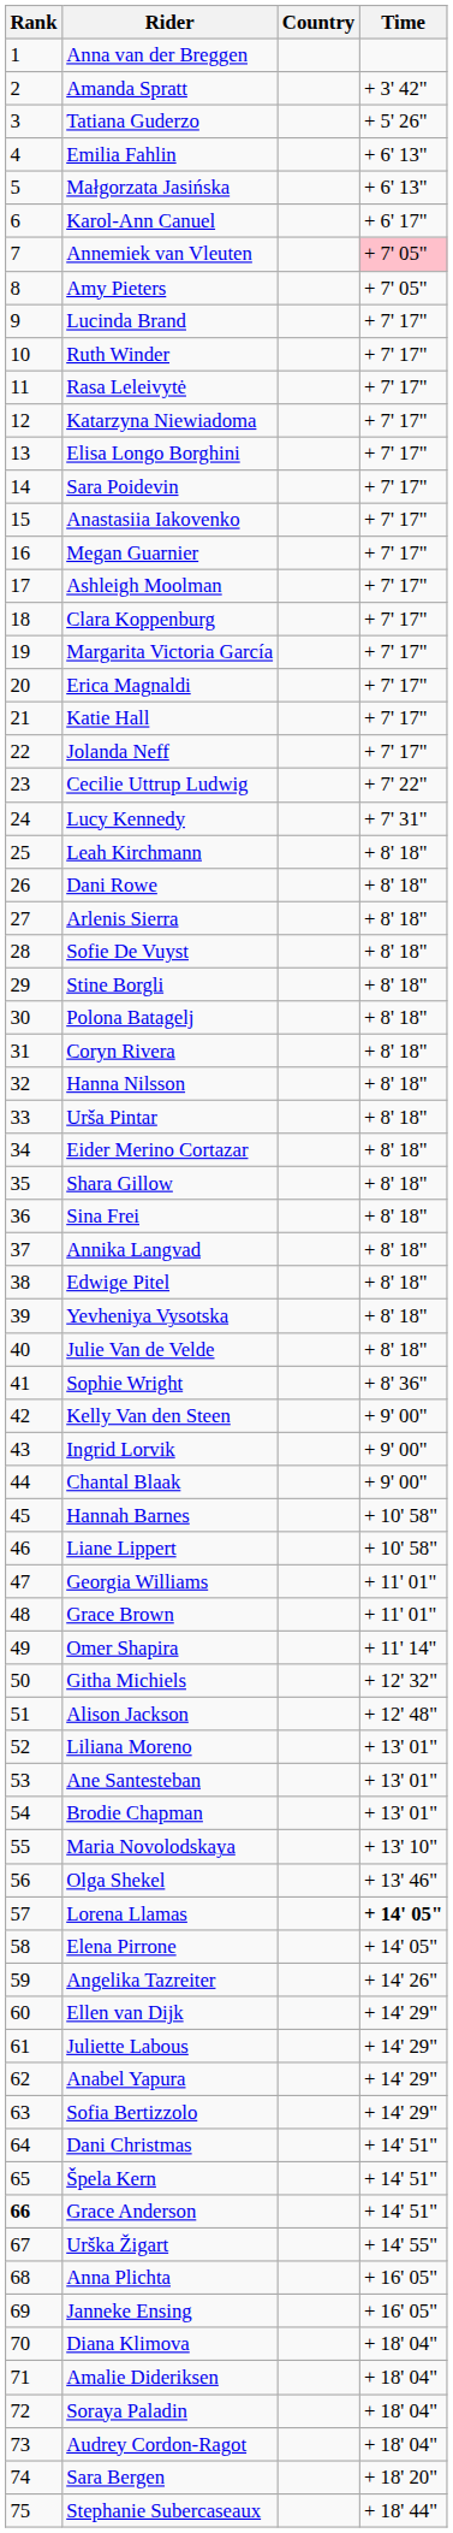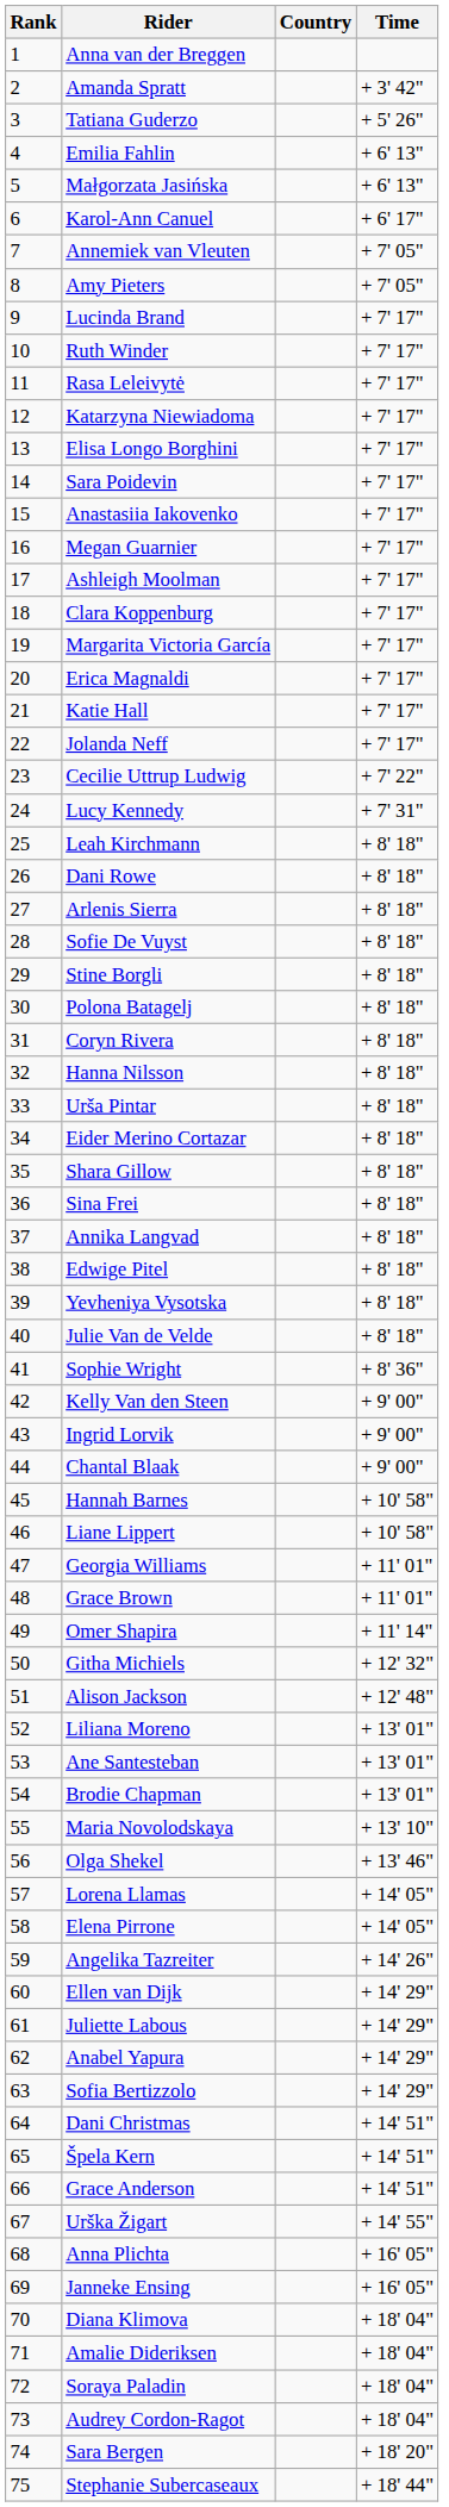Annemiek van Vleuten | Time: pink background -> no background
Lorena Llamas | Time: bold -> normal
Grace Anderson | Rank: bold -> normal
